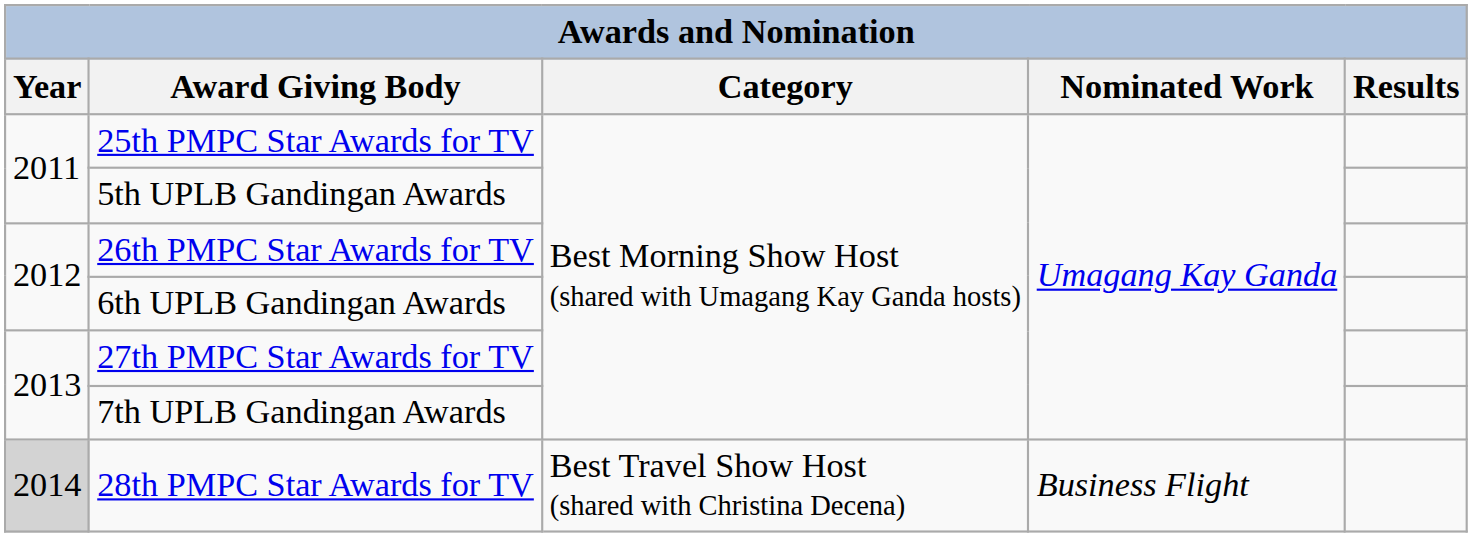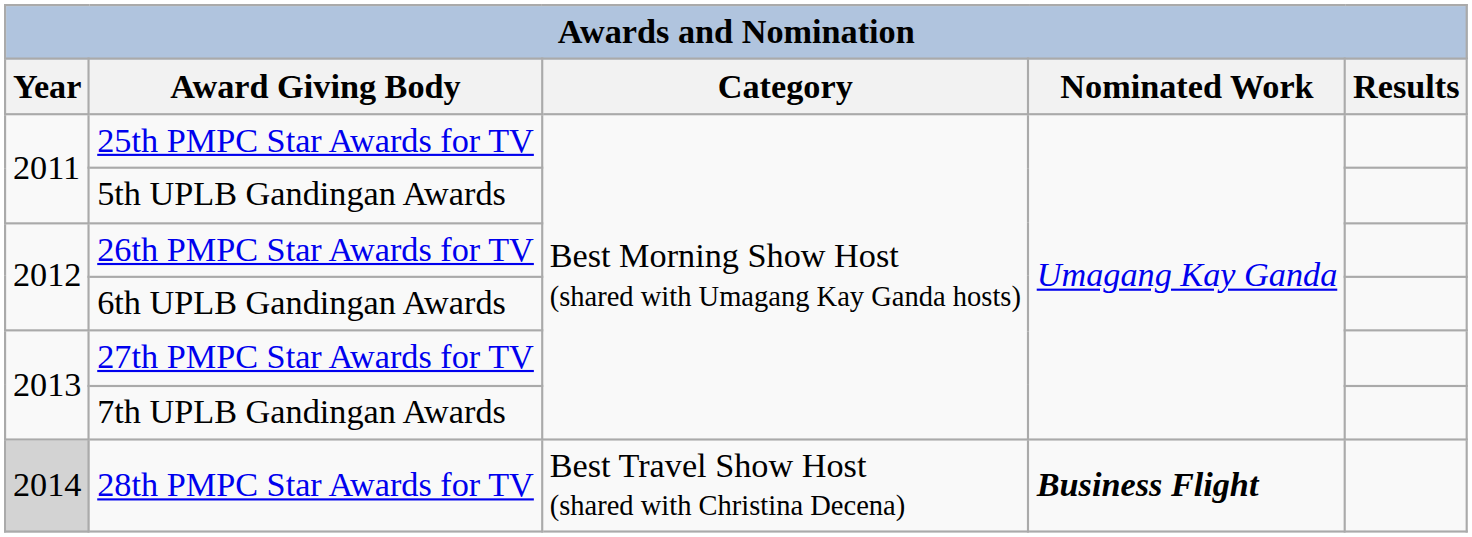28th PMPC Star Awards for TV | Nominated Work: normal -> bold
